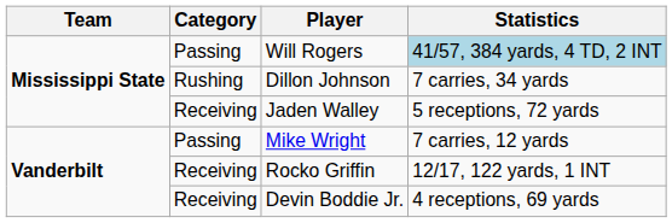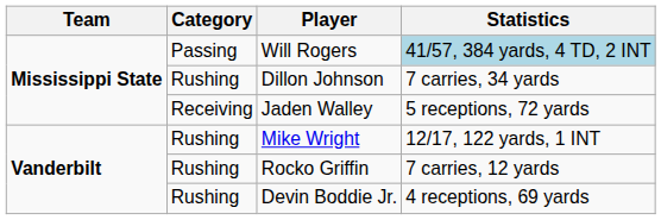Mike Wright | Category: Passing -> Rushing
Mike Wright | Statistics: 7 carries, 12 yards -> 12/17, 122 yards, 1 INT
Rocko Griffin | Category: Receiving -> Rushing
Rocko Griffin | Statistics: 12/17, 122 yards, 1 INT -> 7 carries, 12 yards
Devin Boddie Jr. | Category: Receiving -> Rushing
